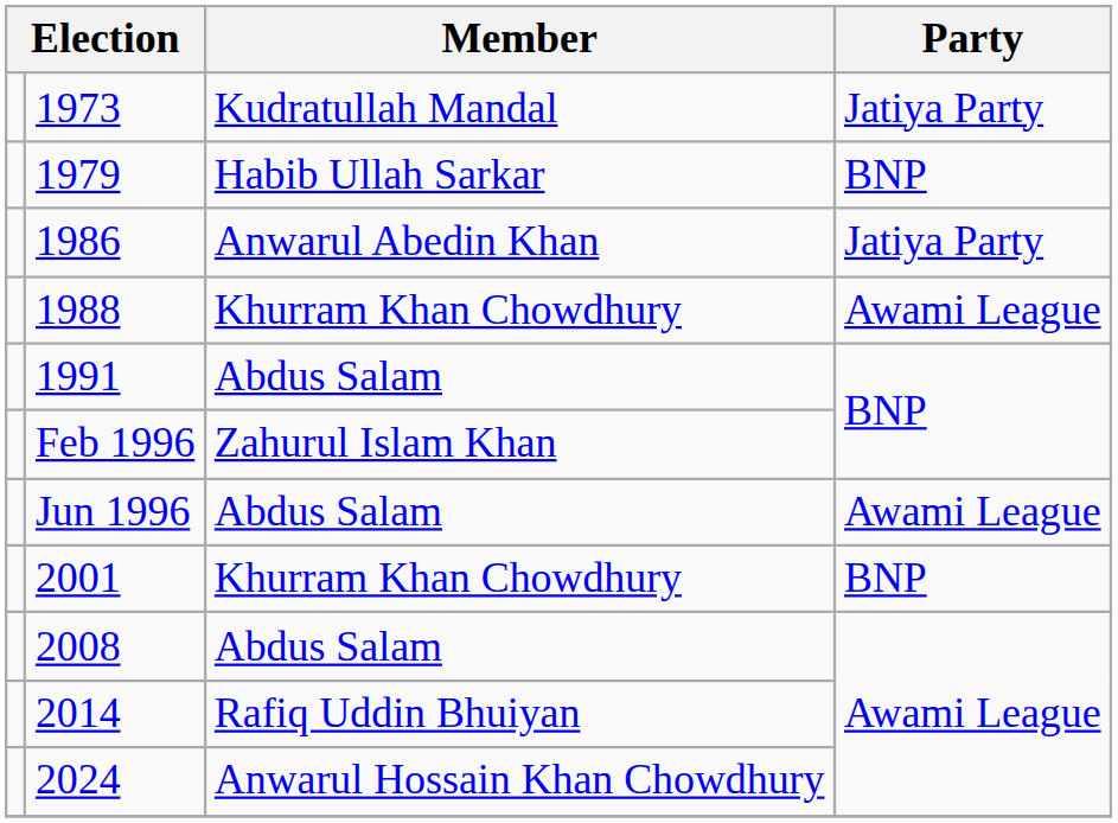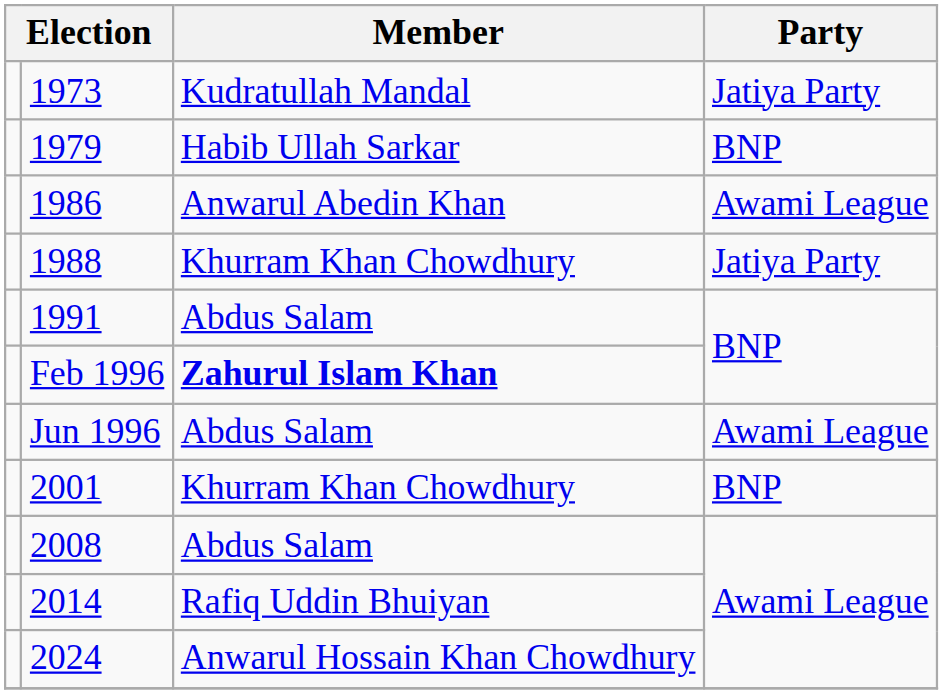1986 | Party: Jatiya Party -> Awami League
1988 | Party: Awami League -> Jatiya Party
Feb 1996 | Member: normal -> bold
